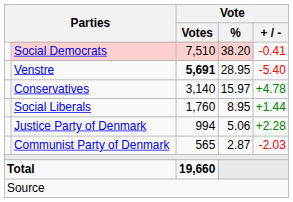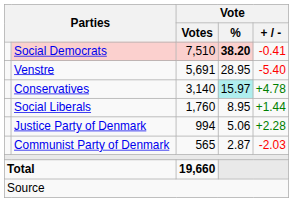Social Democrats | Vote / %: normal -> bold
Venstre | Vote / Votes: bold -> normal
Conservatives | Vote / %: no background -> paleturquoise background
